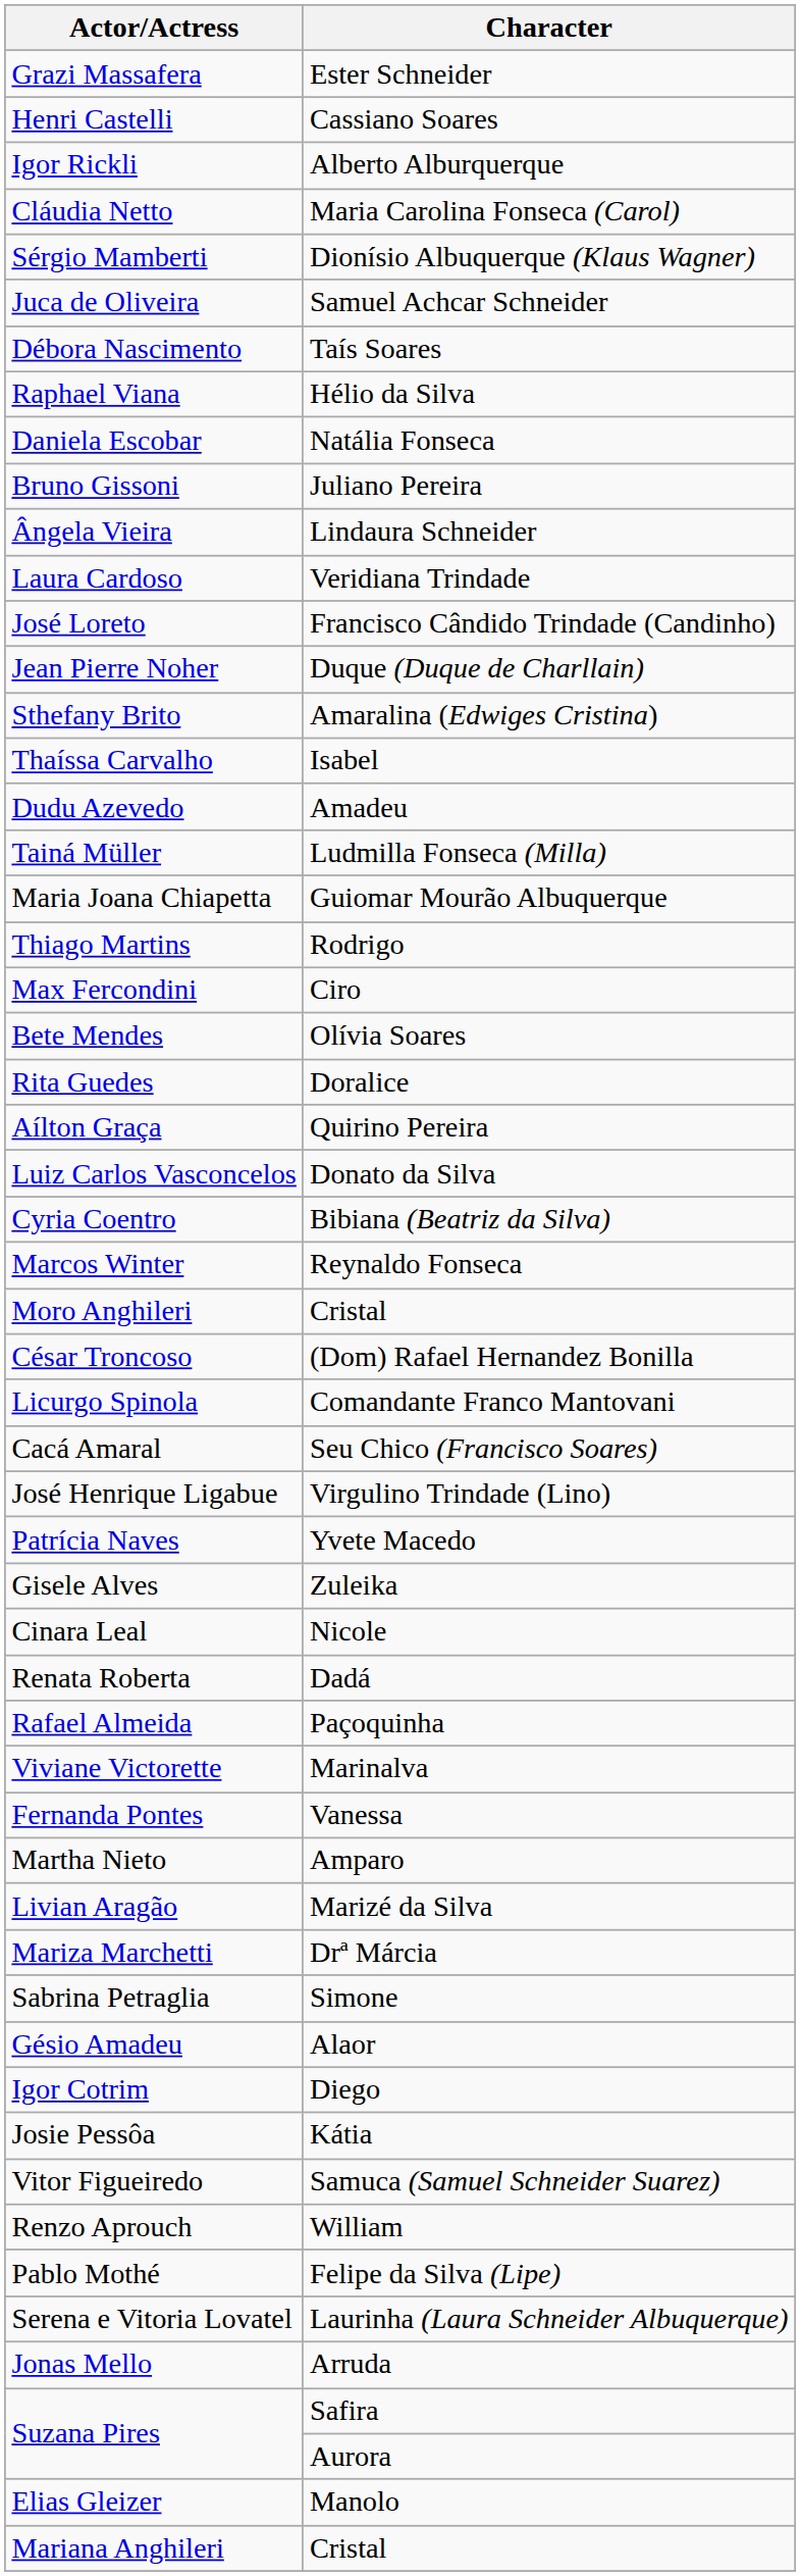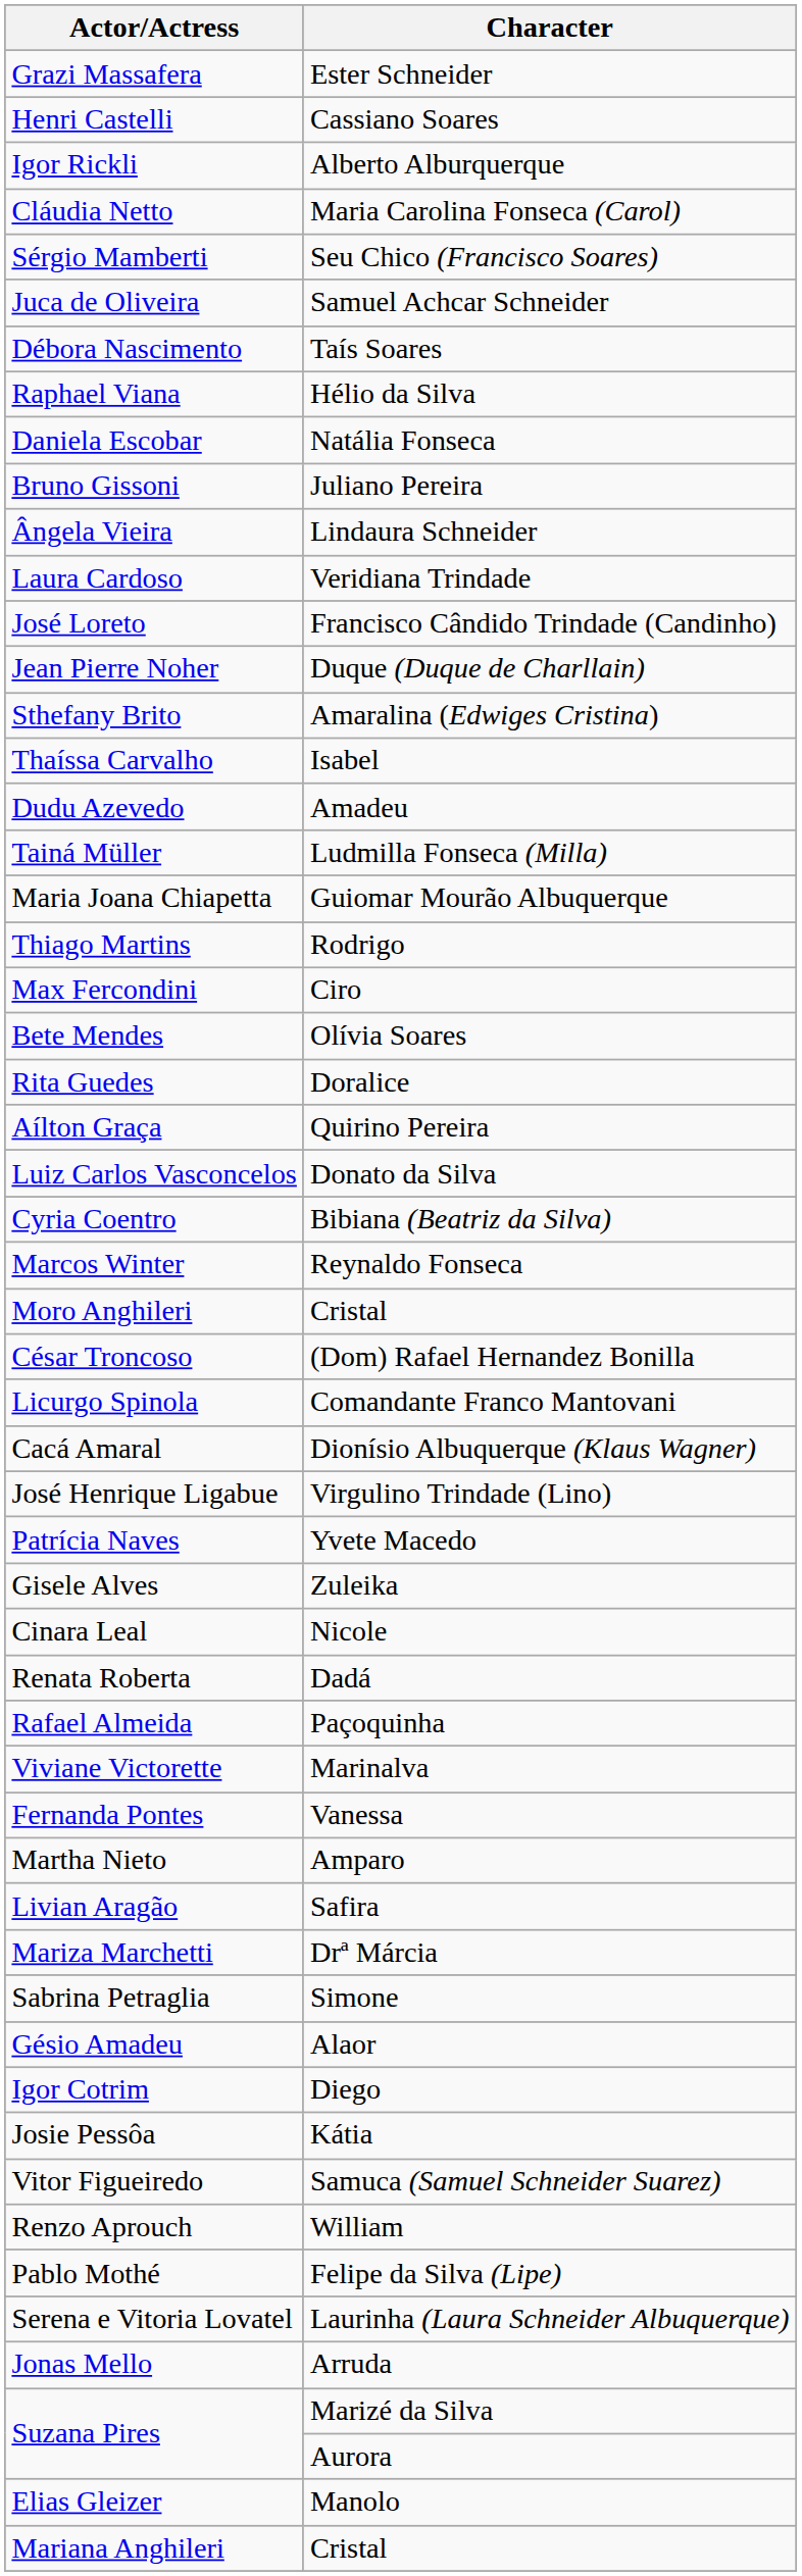row 6 | Character: Dionísio Albuquerque (Klaus Wagner) -> Seu Chico (Francisco Soares)
row 32 | Character: Seu Chico (Francisco Soares) -> Dionísio Albuquerque (Klaus Wagner)
row 42 | Character: Marizé da Silva -> Safira
row 53 | Character: Safira -> Marizé da Silva
